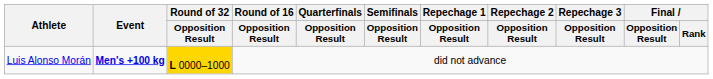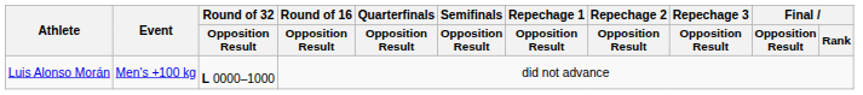Luis Alonso Morán | Event: bold -> normal
Luis Alonso Morán | Round of 32 / Opposition Result: gold background -> no background
